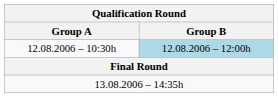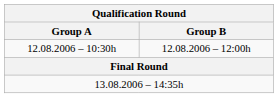12.08.2006 – 10:30h | Group B: lightblue background -> no background
